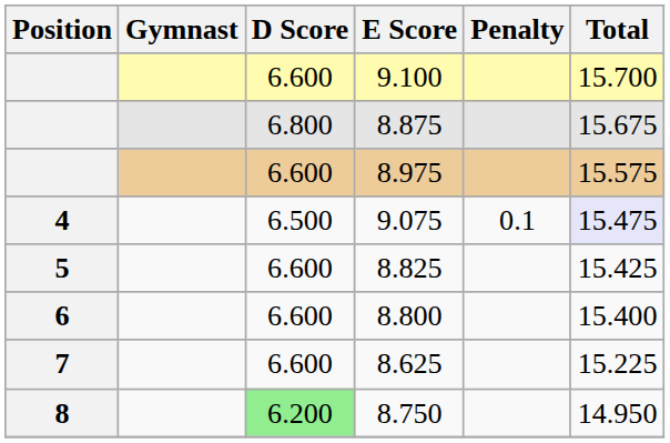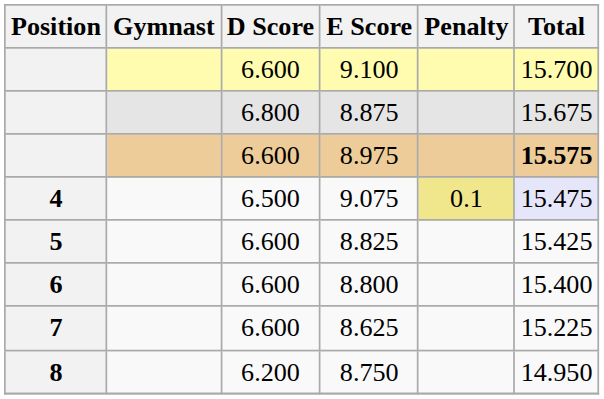8.975 | Total: normal -> bold
9.075 | Penalty: no background -> khaki background
8.750 | D Score: lightgreen background -> no background
